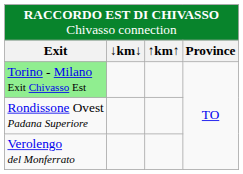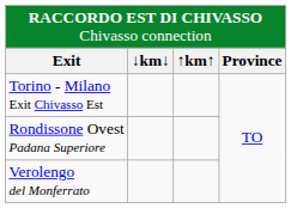Torino - Milano Exit Chivasso Est | column 1: lightgreen background -> no background
